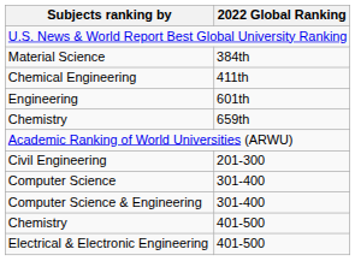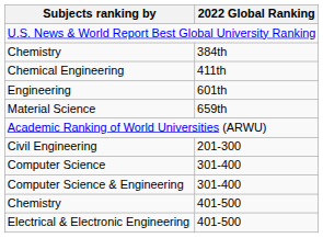row 3 | Subjects ranking by: Material Science -> Chemistry
row 6 | Subjects ranking by: Chemistry -> Material Science
